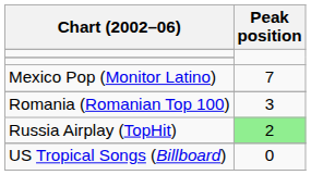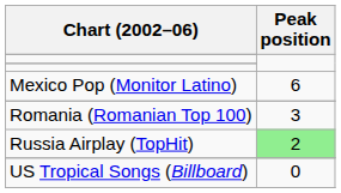row 4 | Peak position: 7 -> 6
